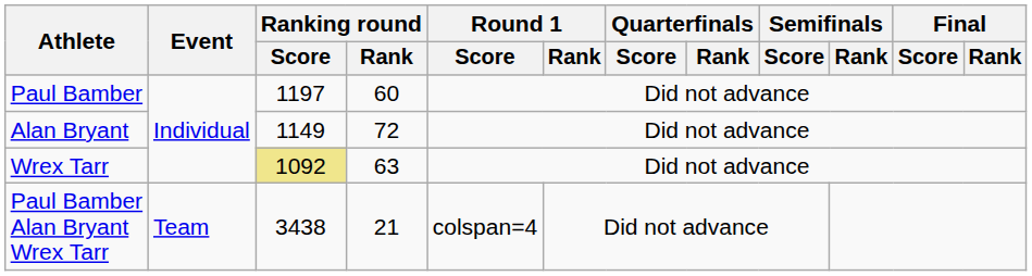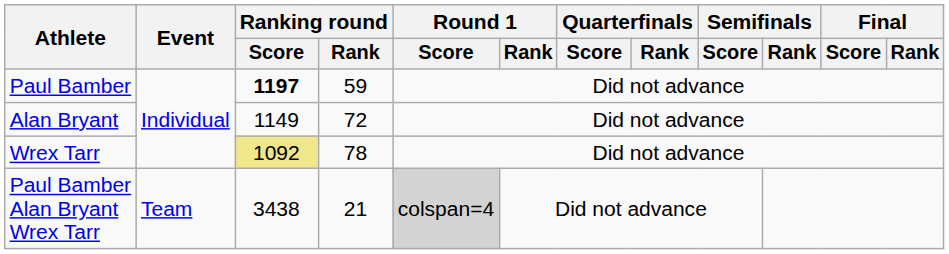Paul Bamber | Ranking round / Score: normal -> bold
Paul Bamber | Ranking round / Rank: 60 -> 59
Wrex Tarr | Ranking round / Rank: 63 -> 78
Paul Bamber Alan Bryant Wrex Tarr | Round 1 / Score: no background -> lightgrey background
